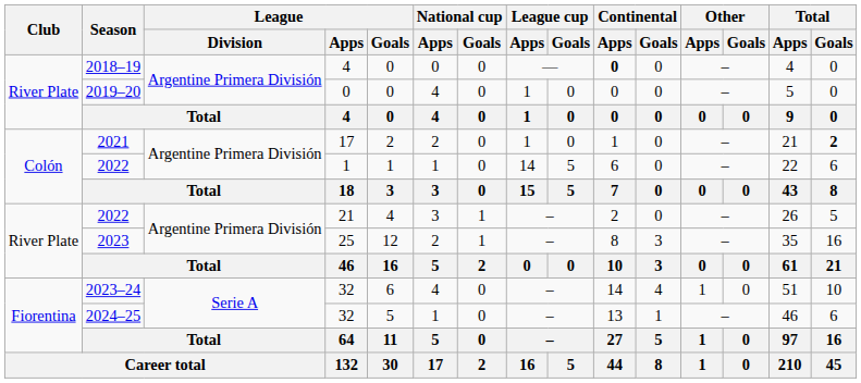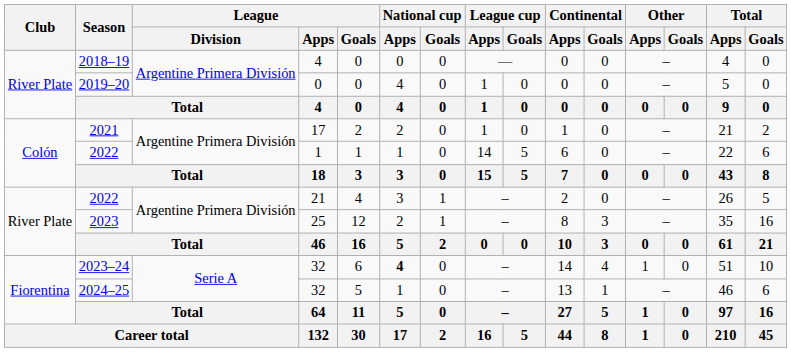2018–19 | Continental / Apps: bold -> normal
2021 | Total / Goals: bold -> normal
2023–24 | National cup / Apps: normal -> bold
